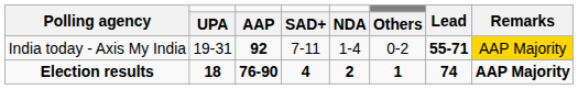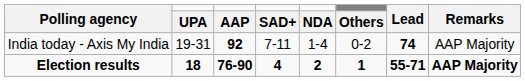India today - Axis My India | Lead: 55-71 -> 74
India today - Axis My India | Remarks: gold background -> no background
Election results | Lead: 74 -> 55-71
